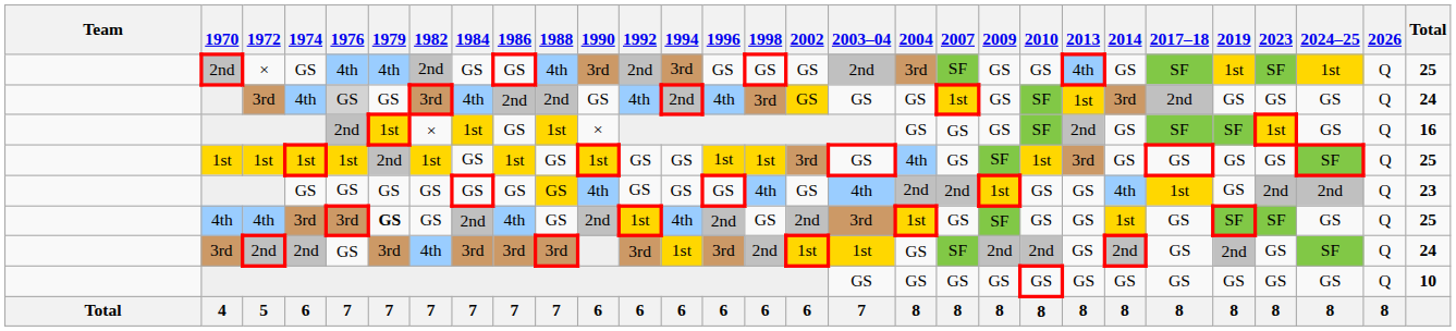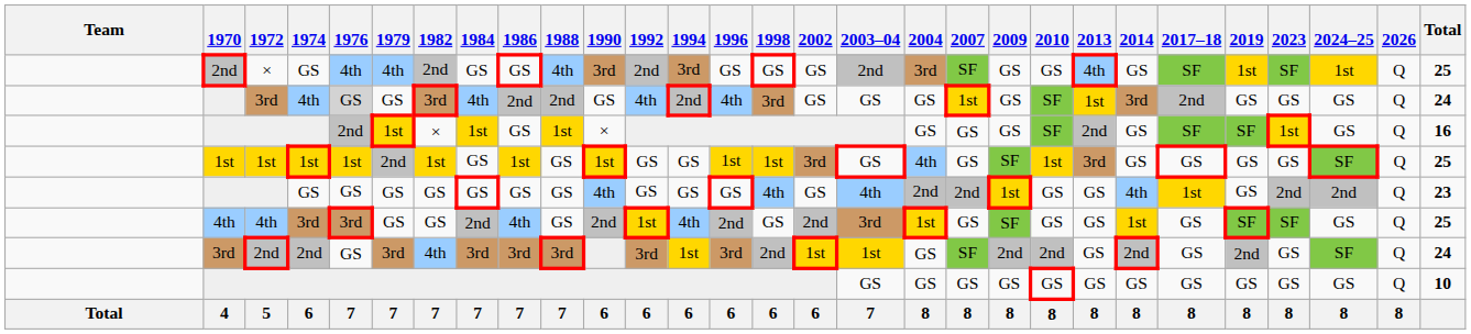row 3 | 2002: gold background -> no background
row 6 | 1988: gold background -> no background
row 7 | 1979: bold -> normal
